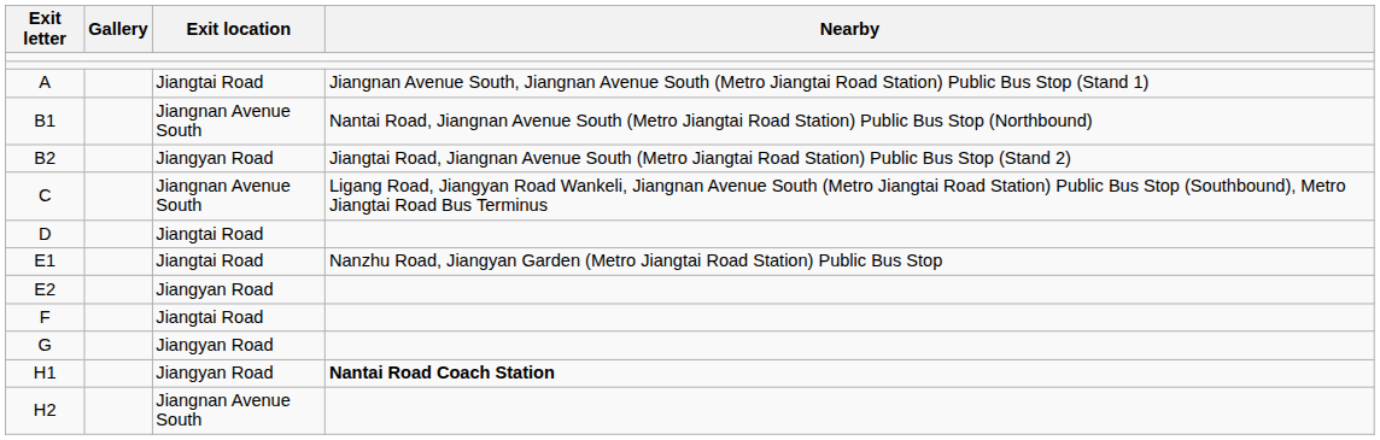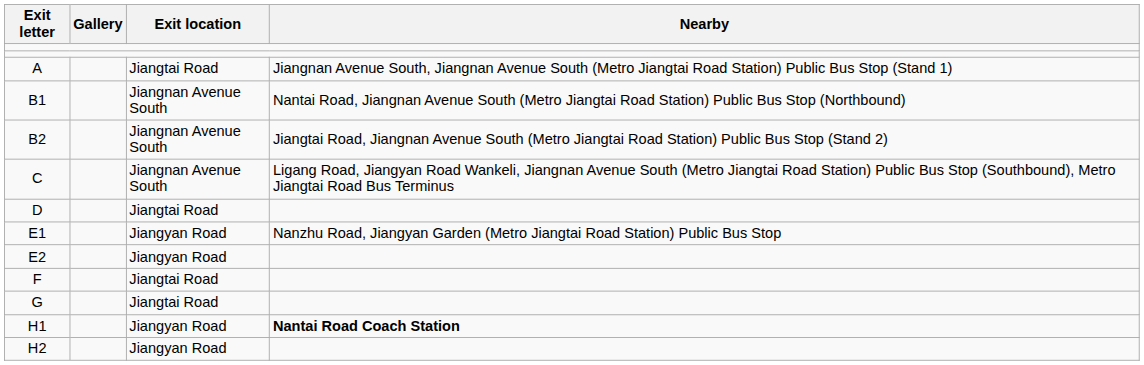B2 | Exit location: Jiangyan Road -> Jiangnan Avenue South
E1 | Exit location: Jiangtai Road -> Jiangyan Road
G | Exit location: Jiangyan Road -> Jiangtai Road
H2 | Exit location: Jiangnan Avenue South -> Jiangyan Road
